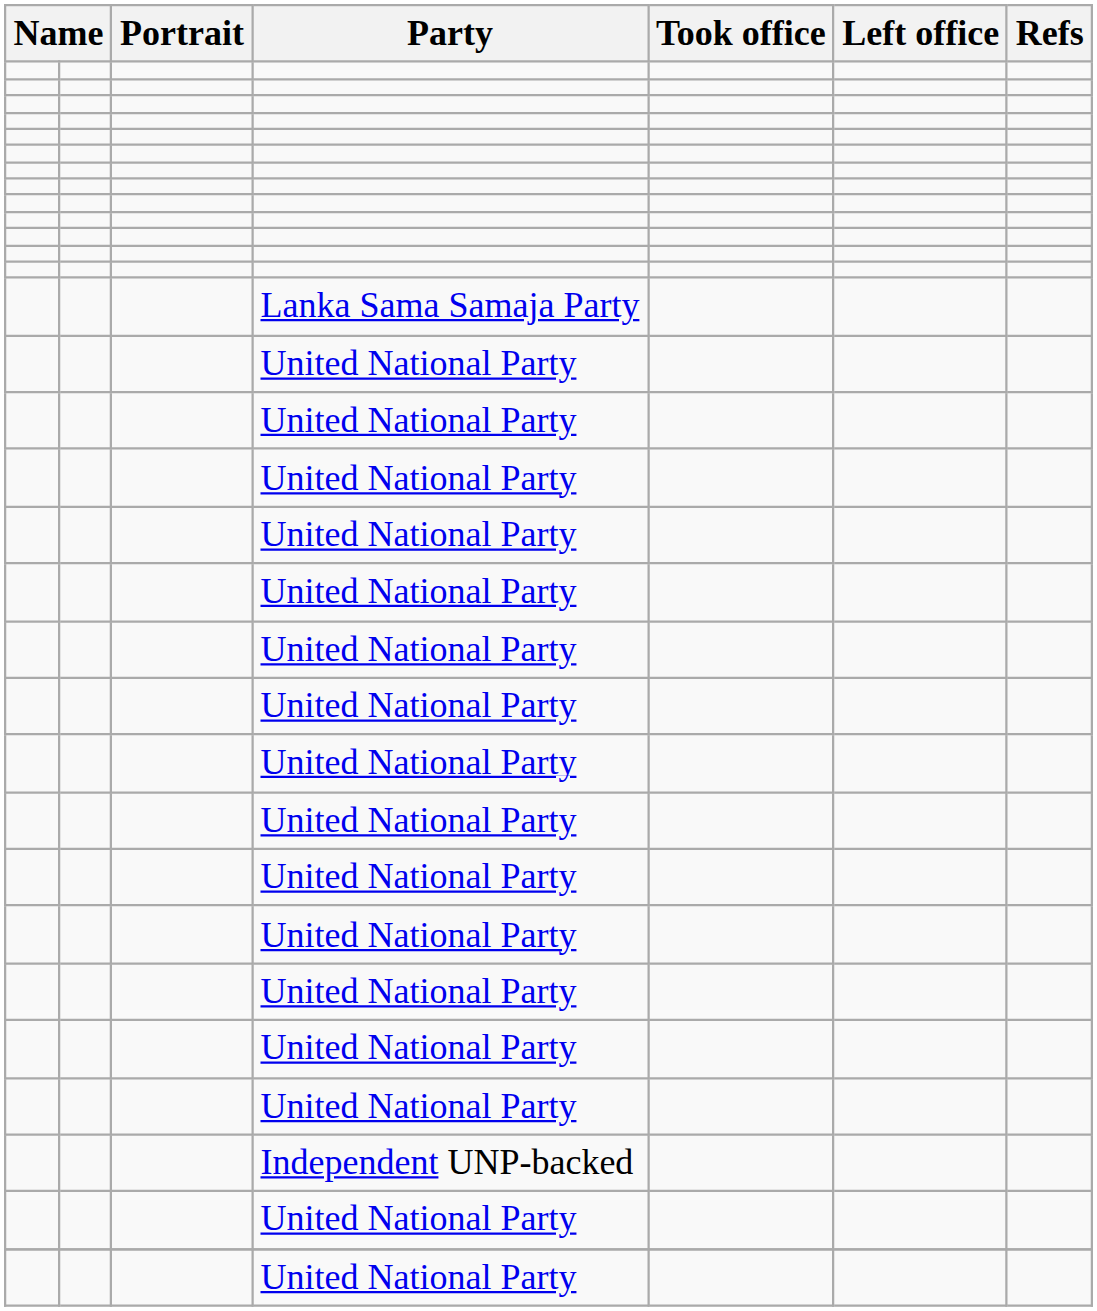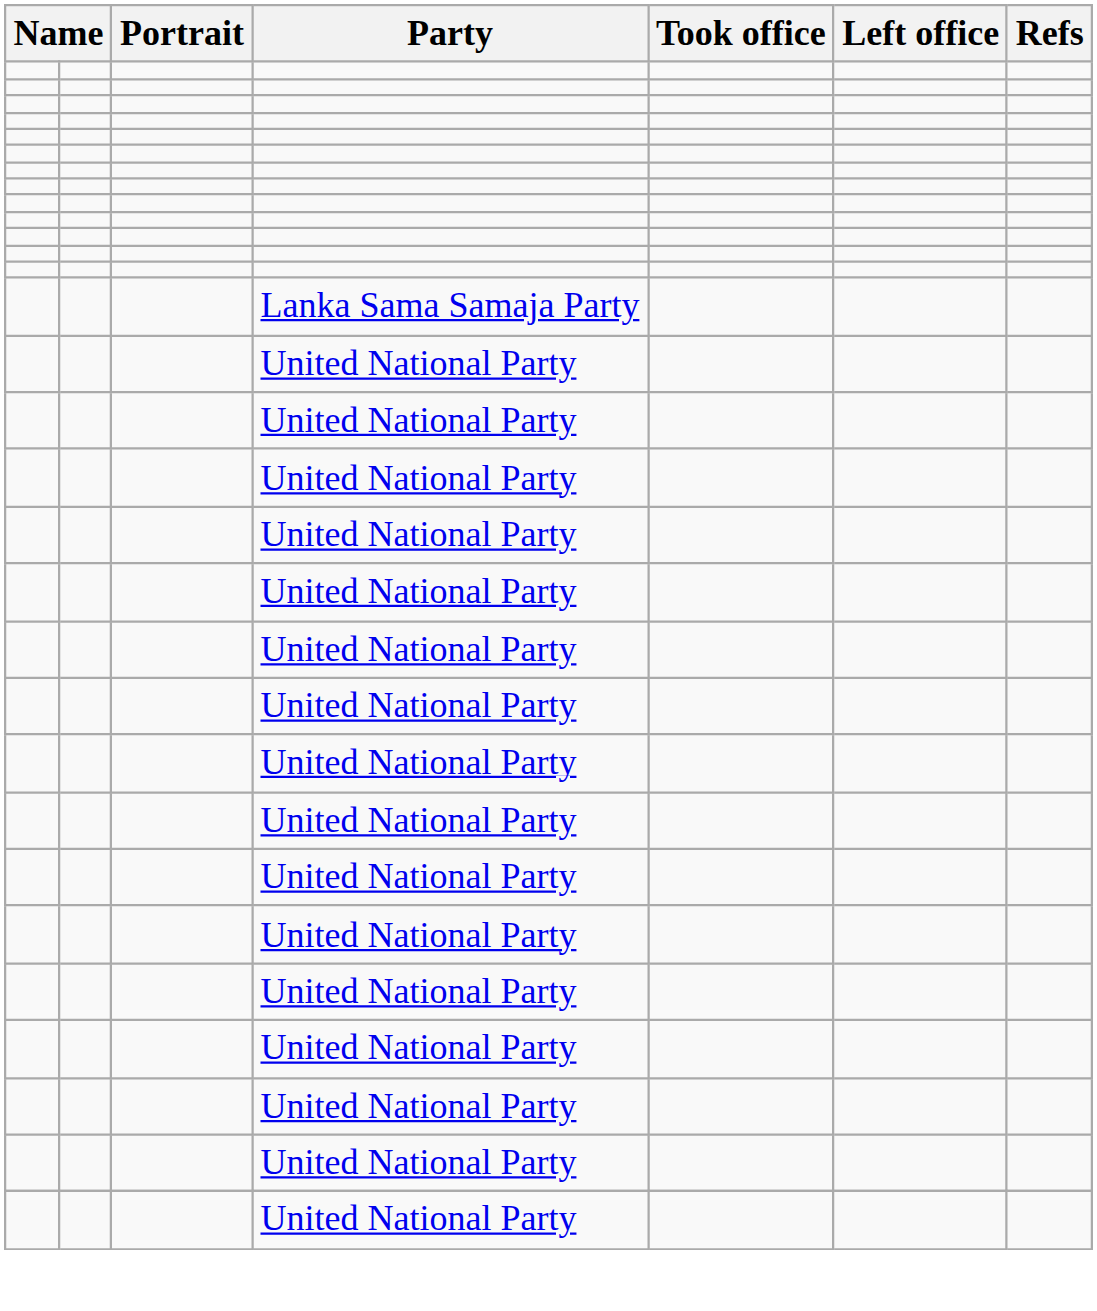- row: Independent UNP-backed
